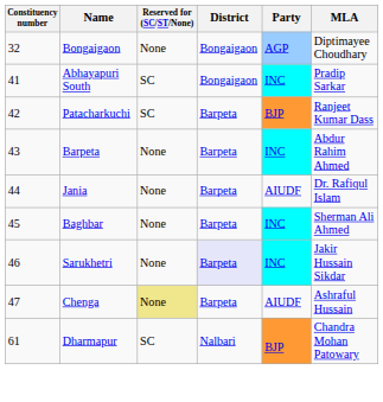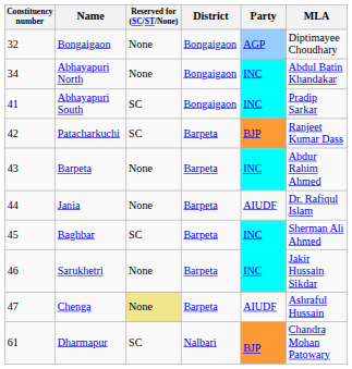+ row: 34 | Abhayapuri North | None | Bongaigaon | INC | Abdul Batin Khandakar
Baghbar | Reserved for (SC/ST/None): None -> SC
Sarukhetri | District: lavender background -> no background
